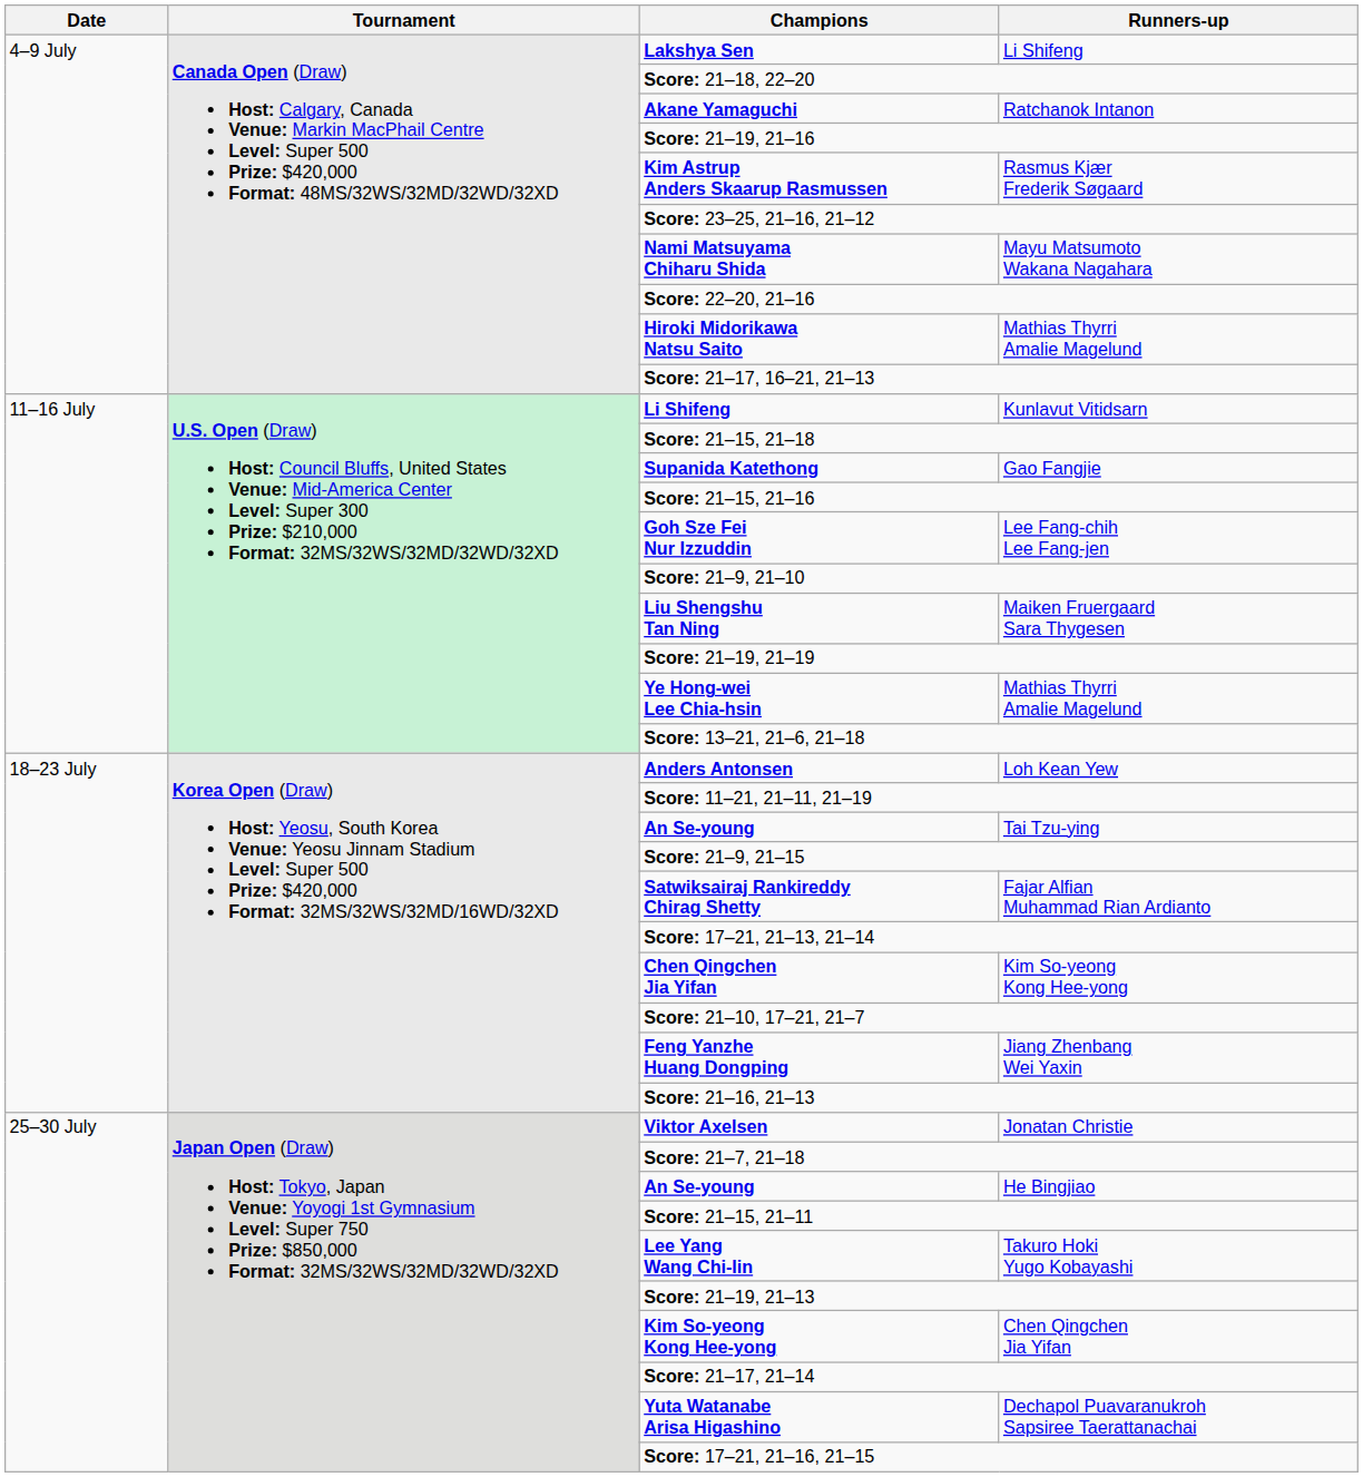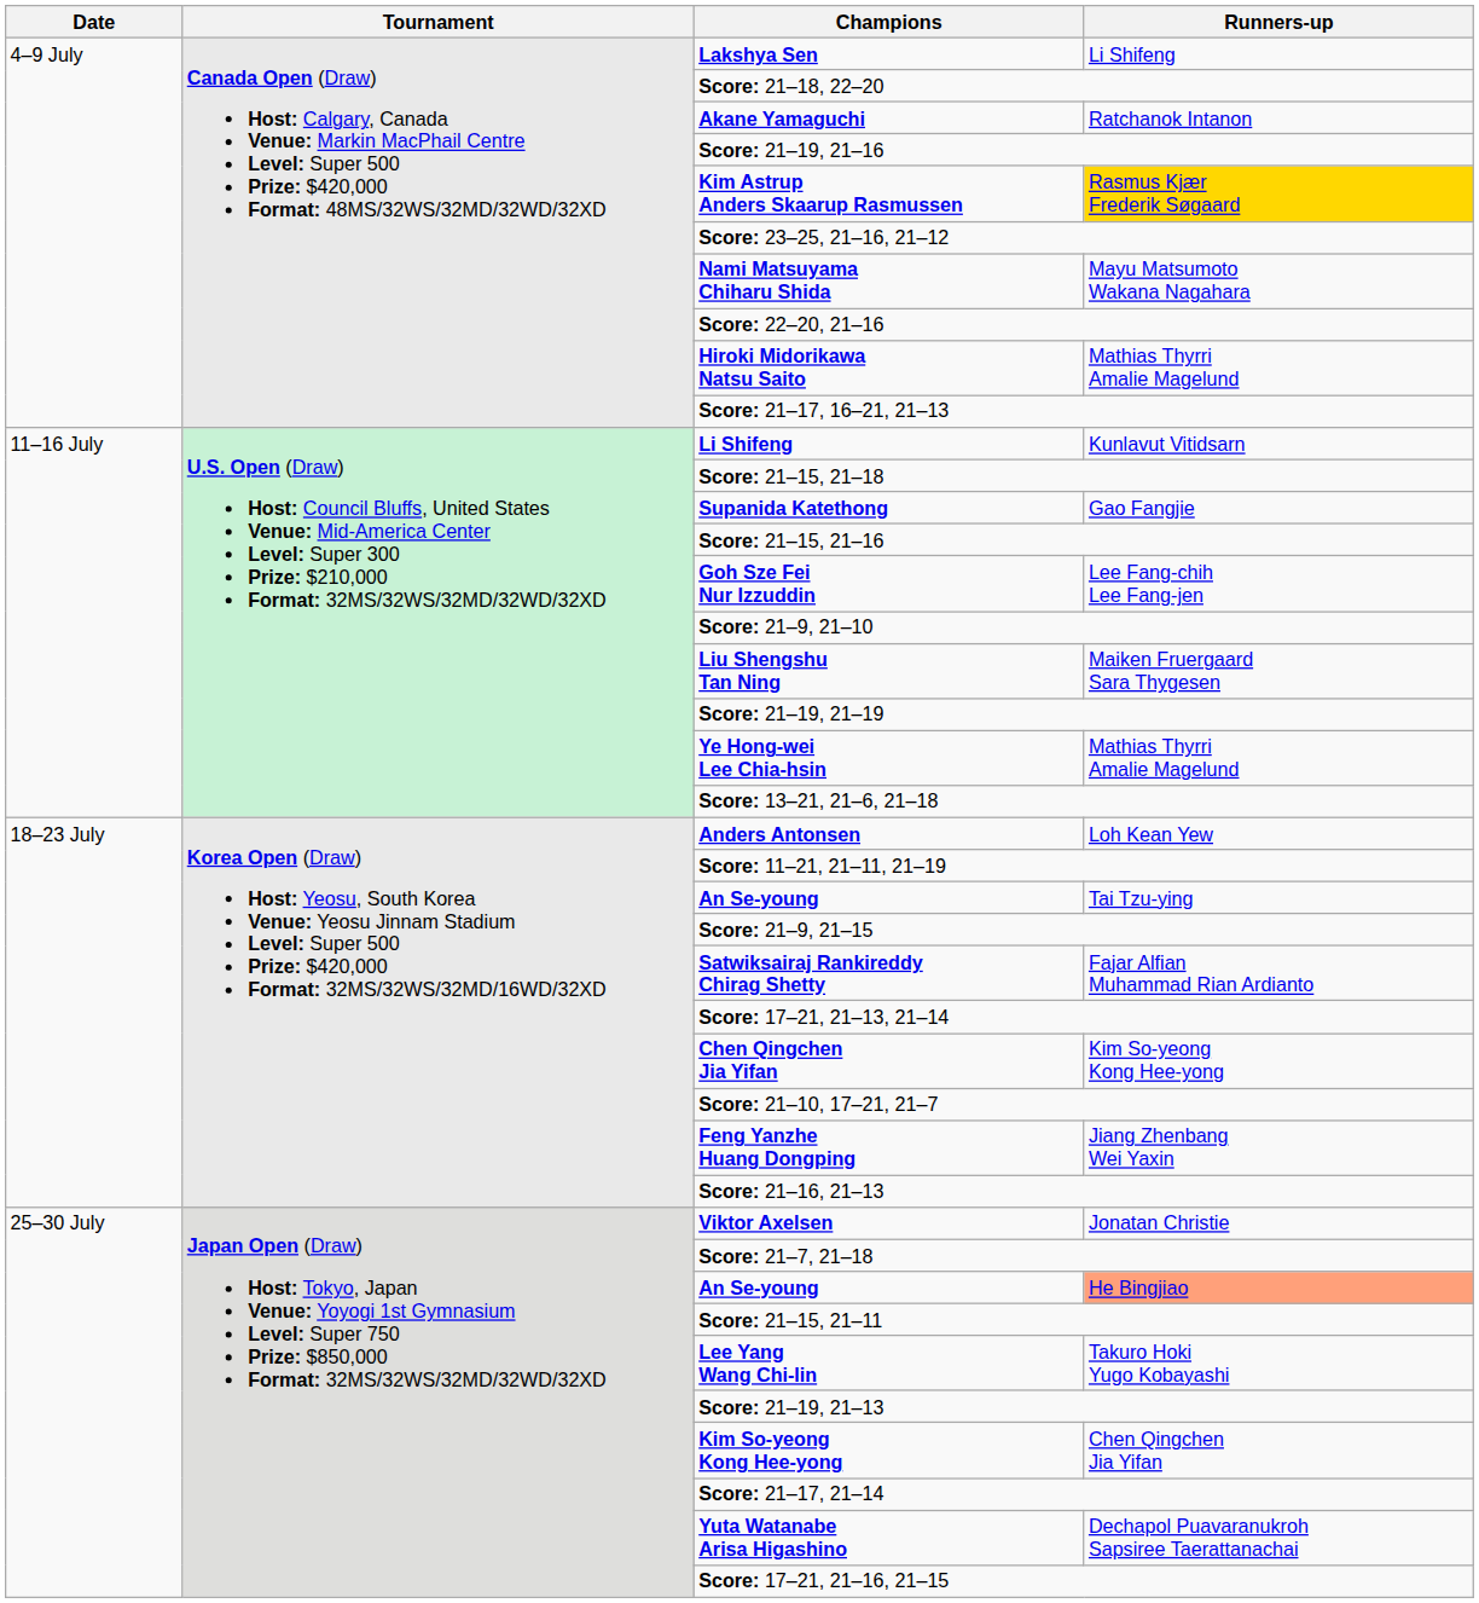Kim Astrup Anders Skaarup Rasmussen | Runners-up: no background -> gold background
An Se-young / He Bingjiao | Runners-up: no background -> lightsalmon background
